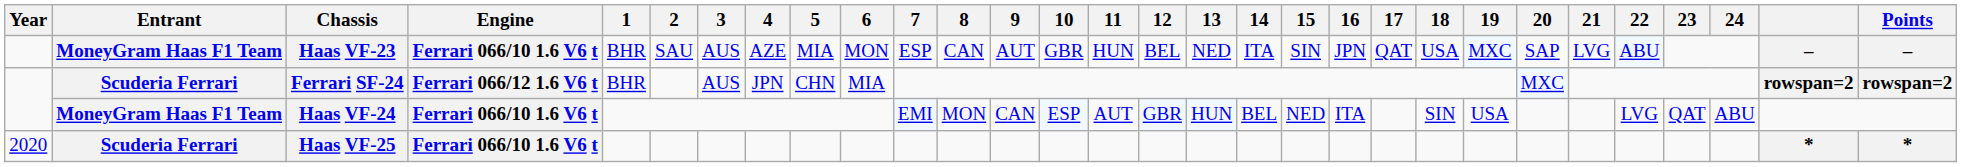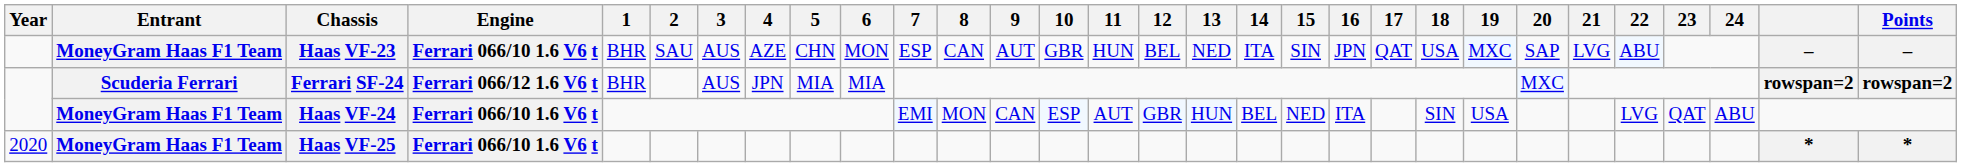Haas VF-23 | 5: MIA -> CHN
Ferrari SF-24 | 5: CHN -> MIA
Haas VF-25 | Entrant: Scuderia Ferrari -> MoneyGram Haas F1 Team
